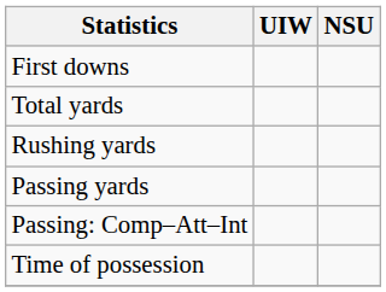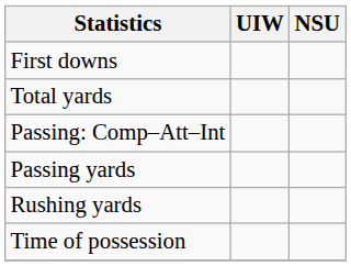rows swapped: Rushing yards <-> Passing: Comp–Att–Int
